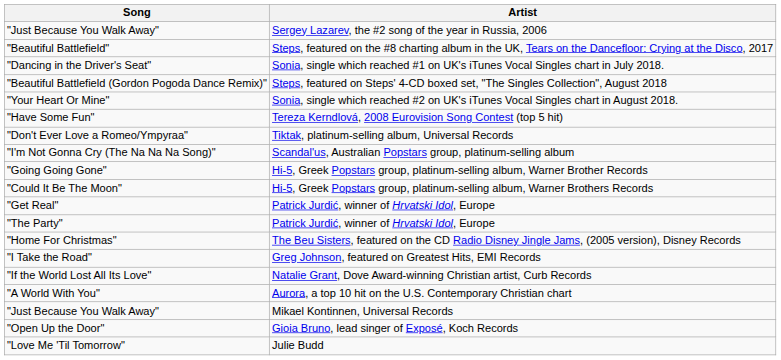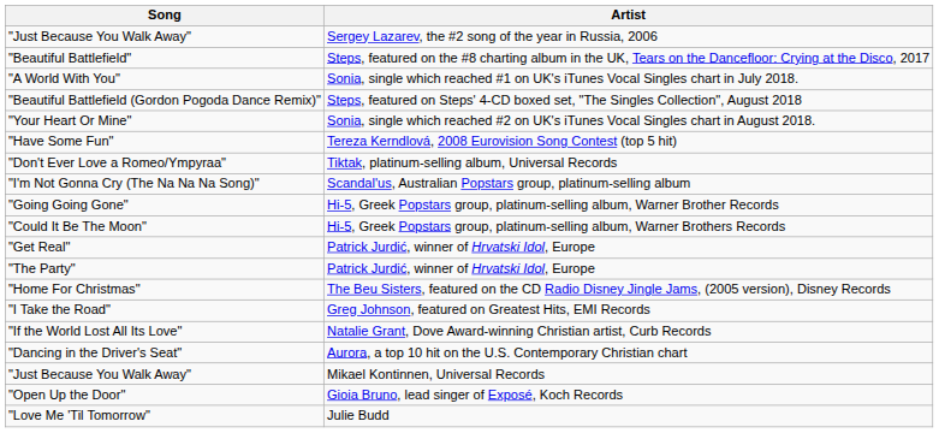row 4 | Song: "Dancing in the Driver's Seat" -> "A World With You"
row 17 | Song: "A World With You" -> "Dancing in the Driver's Seat"
